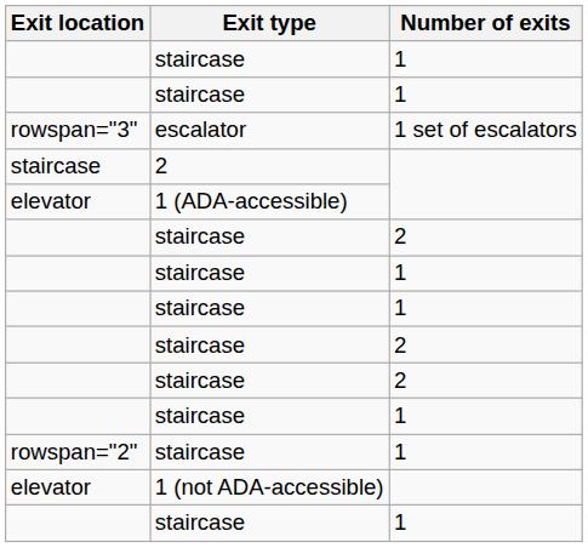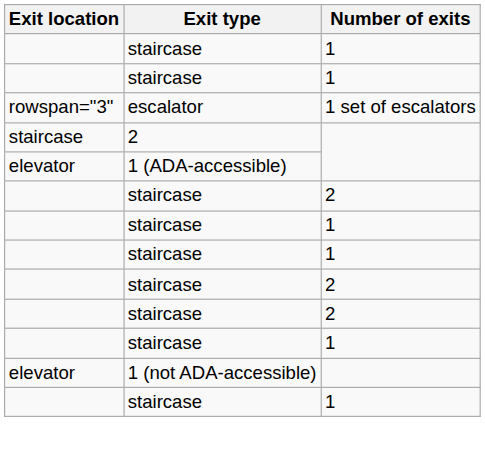- row: rowspan="2" | staircase | 1
